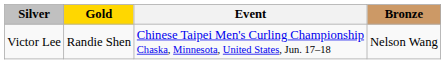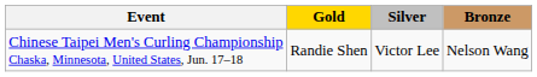columns swapped: Event <-> Silver
